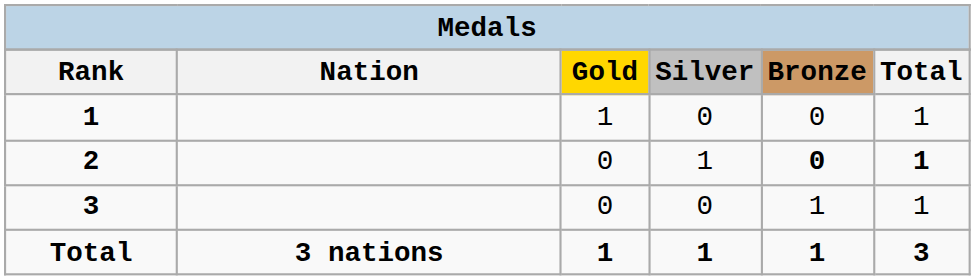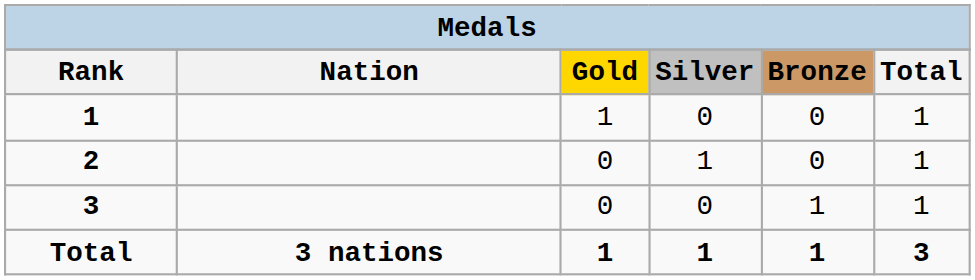2 | column 5: bold -> normal
2 | column 6: bold -> normal
